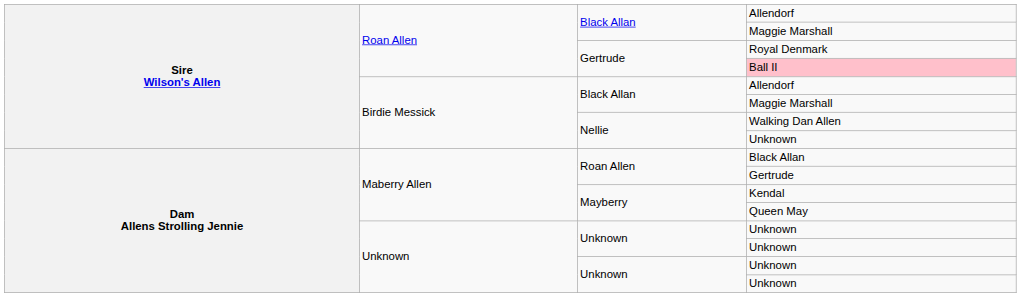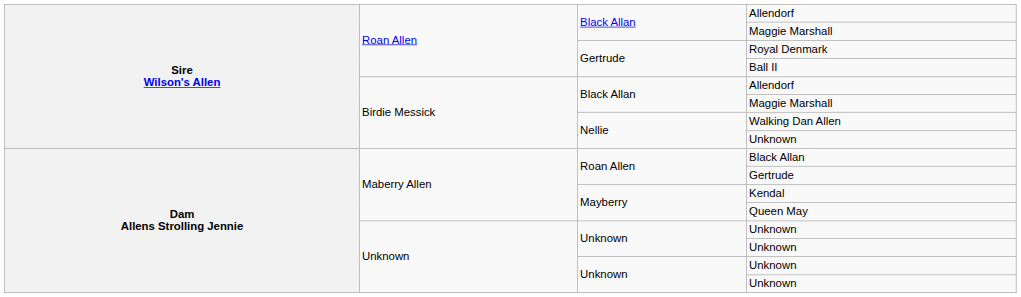Ball II | column 4: pink background -> no background
